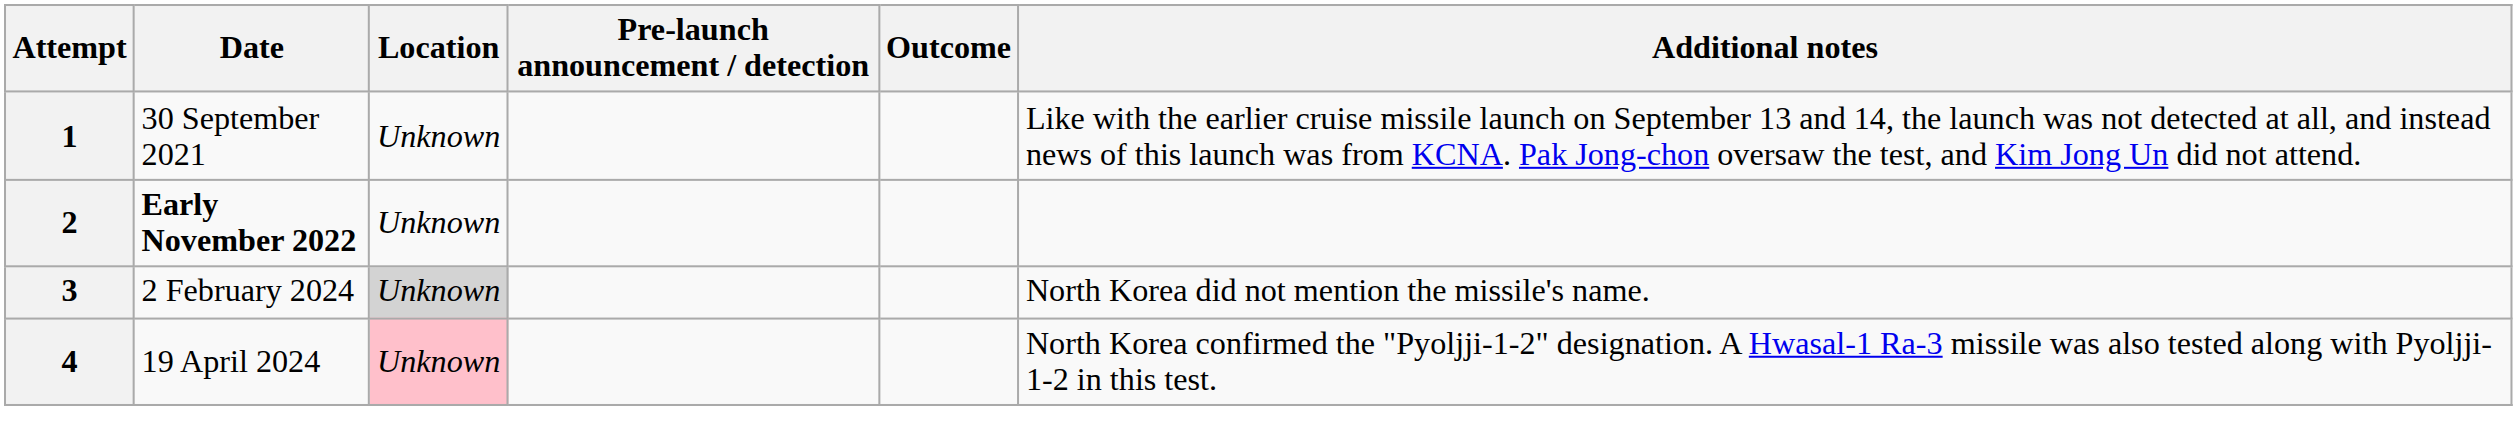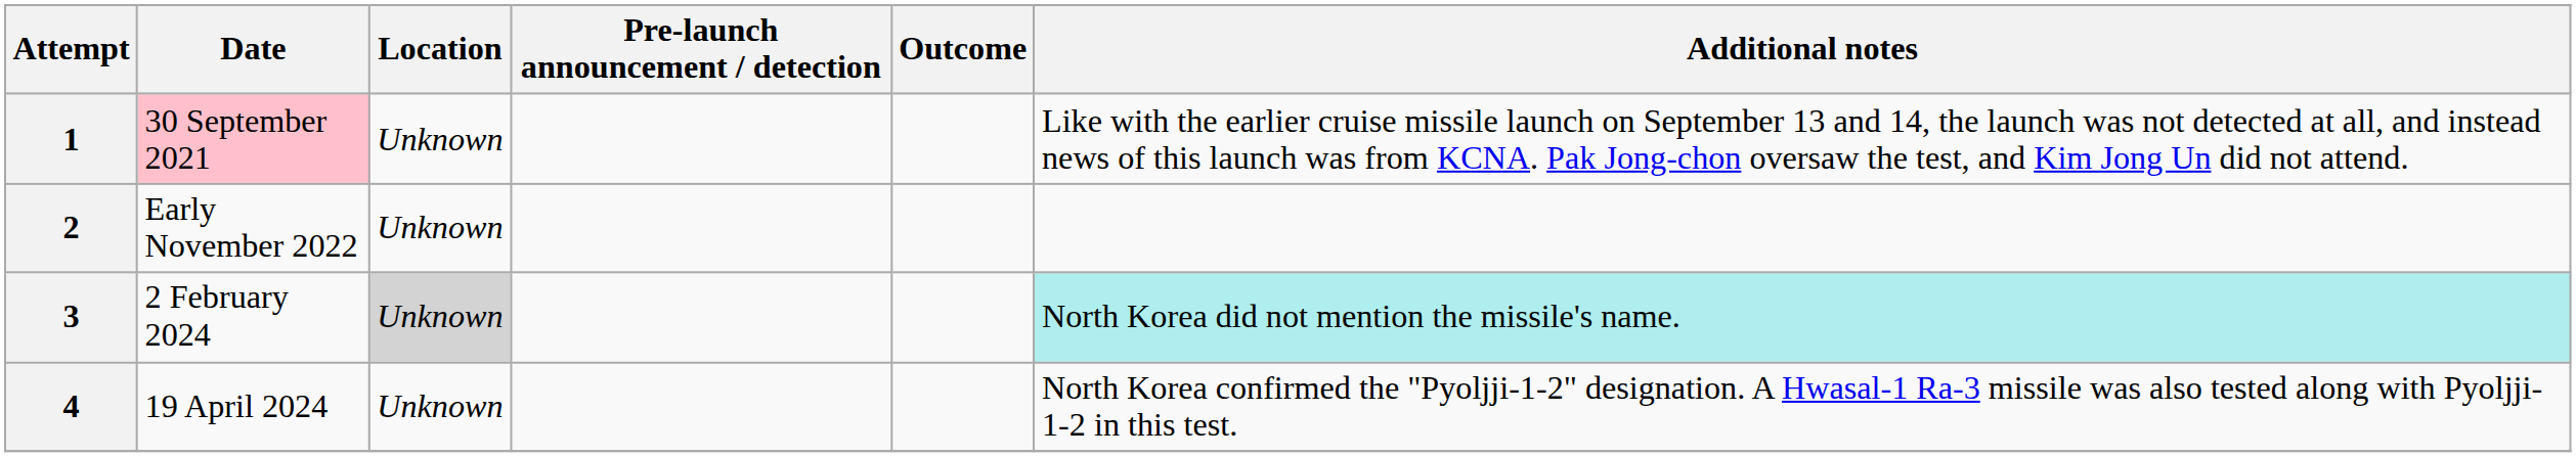1 | Date: no background -> pink background
2 | Date: bold -> normal
3 | Additional notes: no background -> paleturquoise background
4 | Location: pink background -> no background
